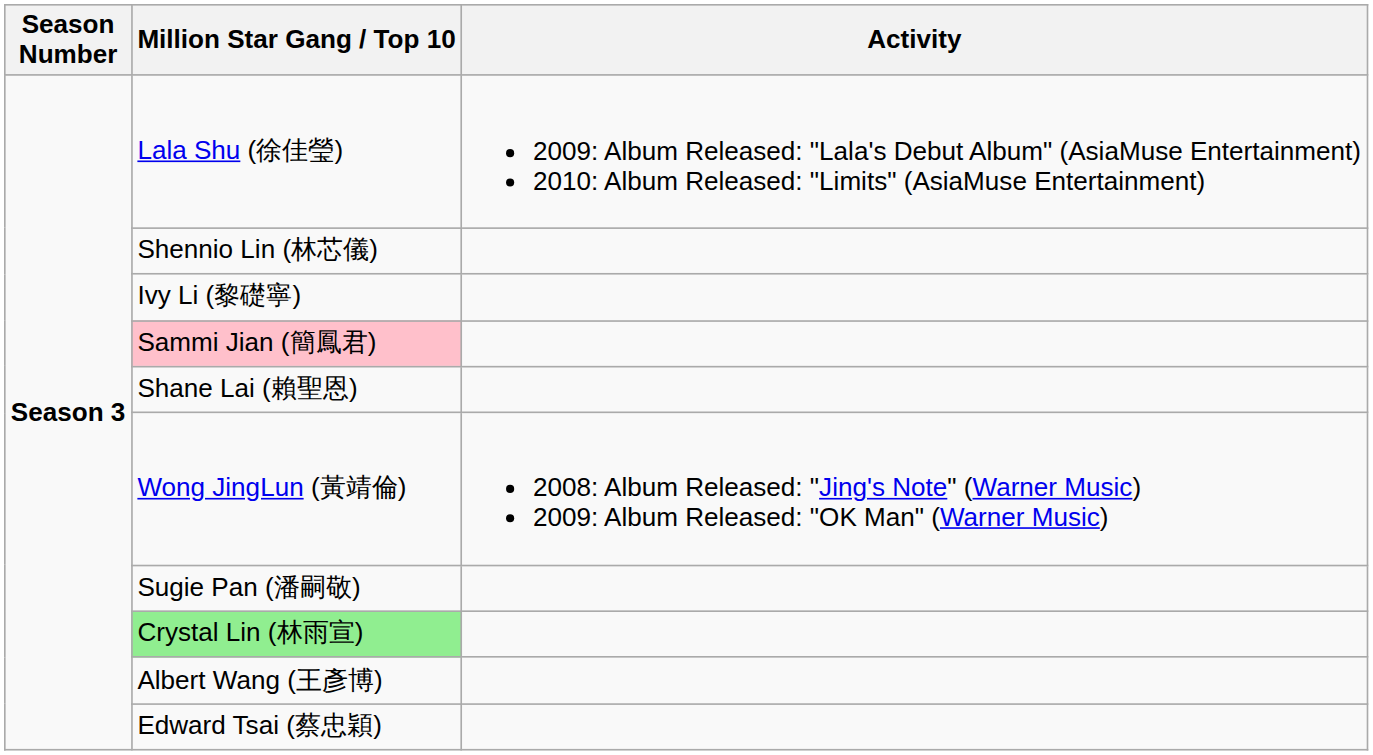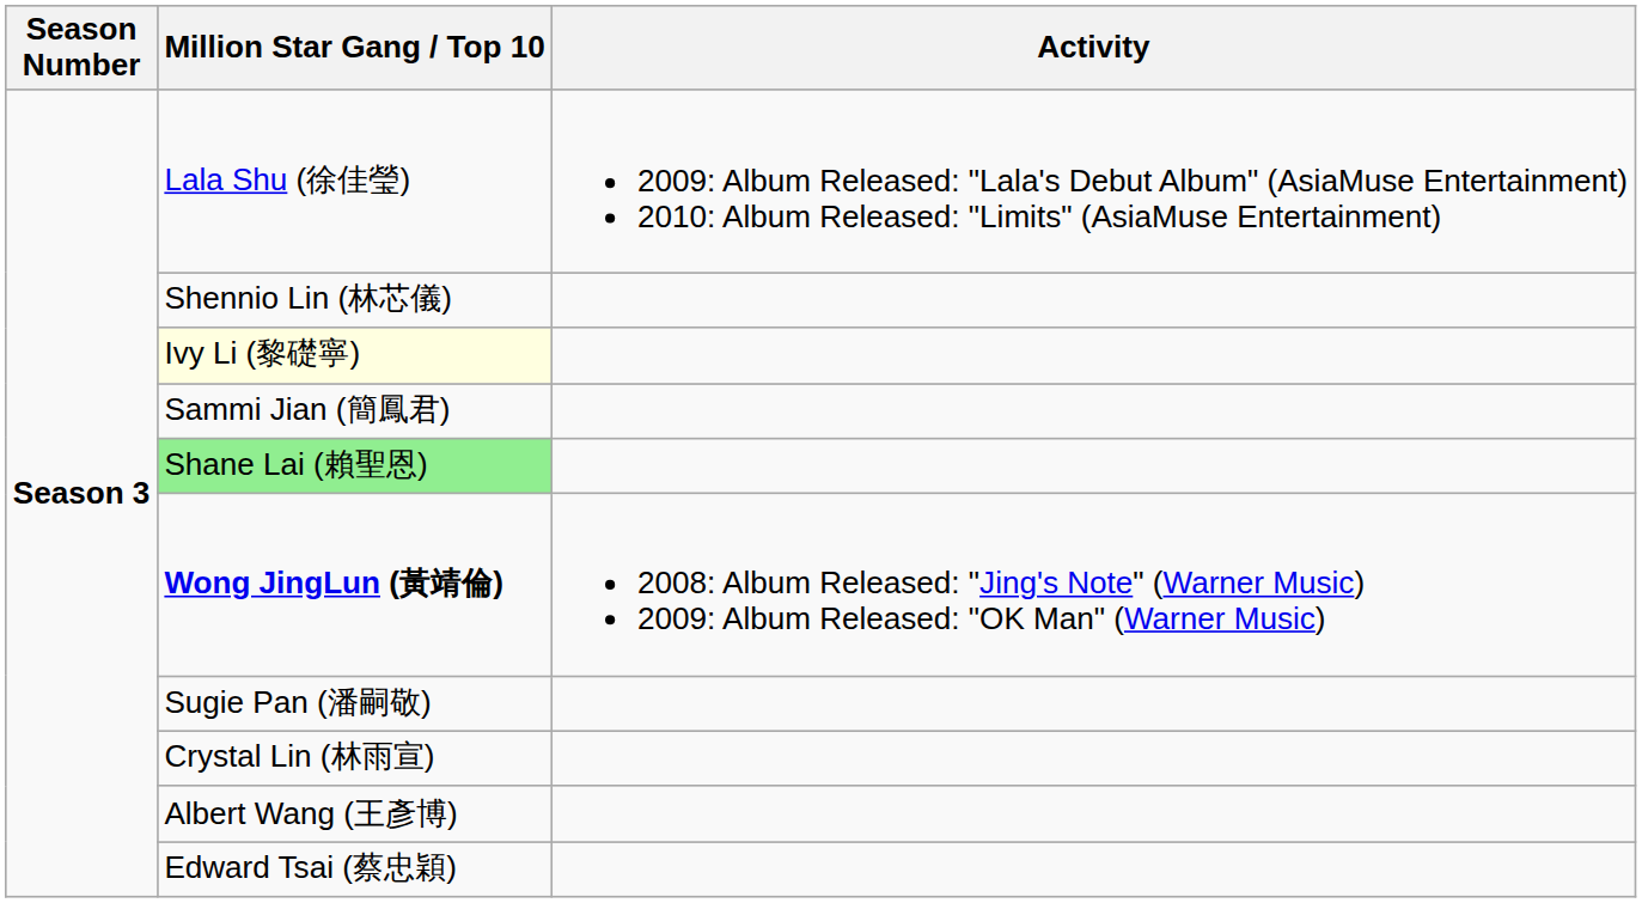Ivy Li (黎礎寧) | Million Star Gang / Top 10: no background -> lightyellow background
Sammi Jian (簡鳳君) | Million Star Gang / Top 10: pink background -> no background
Shane Lai (賴聖恩) | Million Star Gang / Top 10: no background -> lightgreen background
Wong JingLun (黃靖倫) | Million Star Gang / Top 10: normal -> bold
Crystal Lin (林雨宣) | Million Star Gang / Top 10: lightgreen background -> no background
